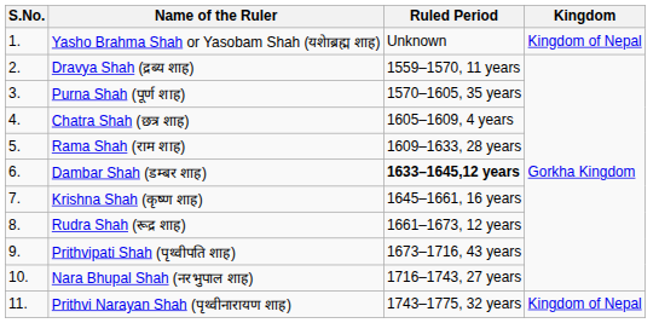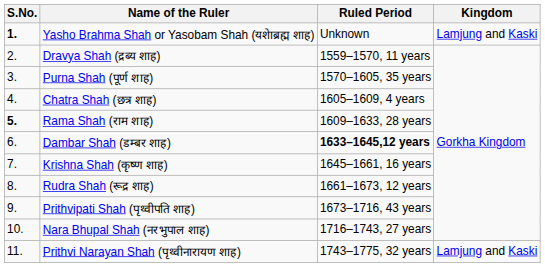Yasho Brahma Shah or Yasobam Shah (यशेाब्रह्म शाह) | S.No.: normal -> bold
Yasho Brahma Shah or Yasobam Shah (यशेाब्रह्म शाह) | Kingdom: Kingdom of Nepal -> Lamjung and Kaski
Rama Shah (राम शाह) | S.No.: normal -> bold
Prithvi Narayan Shah (पृथ्वीनारायण शाह) | Kingdom: Kingdom of Nepal -> Lamjung and Kaski
